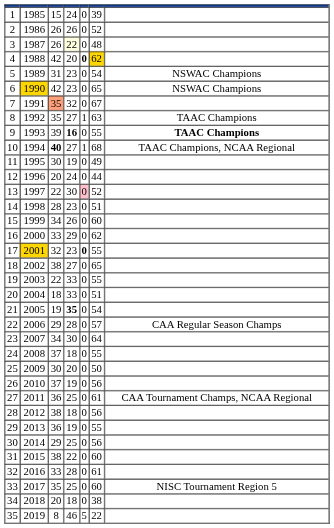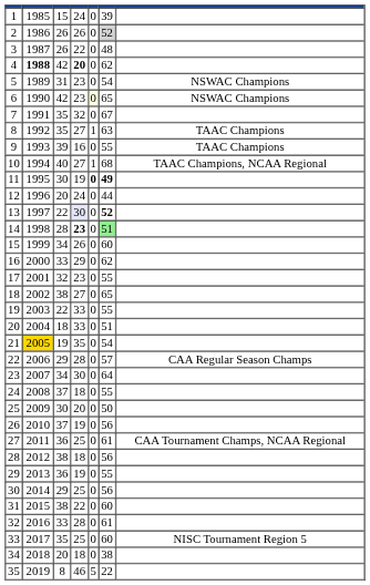2 | column 6: no background -> lightgrey background
3 | column 4: lightyellow background -> no background
4 | column 2: normal -> bold
4 | column 4: normal -> bold
4 | column 5: bold -> normal
4 | column 6: gold background -> no background
6 | column 2: gold background -> no background
6 | column 5: no background -> lightyellow background
7 | column 3: lightsalmon background -> no background
9 | column 4: bold -> normal
9 | column 7: bold -> normal
10 | column 3: bold -> normal
11 | column 5: normal -> bold
11 | column 6: normal -> bold
13 | column 4: no background -> lavender background
13 | column 5: pink background -> no background
13 | column 6: normal -> bold
14 | column 4: normal -> bold
14 | column 6: no background -> lightgreen background
17 | column 2: gold background -> no background
17 | column 5: bold -> normal
21 | column 2: no background -> gold background
21 | column 4: bold -> normal
